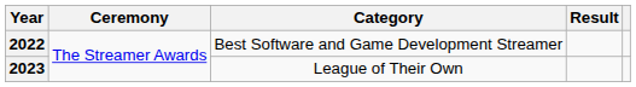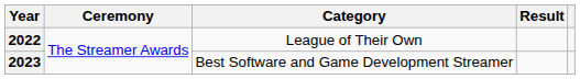2022 | Category: Best Software and Game Development Streamer -> League of Their Own
2023 | Category: League of Their Own -> Best Software and Game Development Streamer
